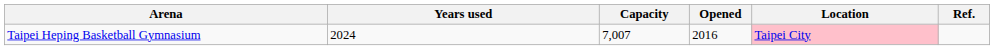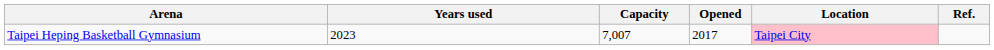Taipei Heping Basketball Gymnasium | Years used: 2024 -> 2023
Taipei Heping Basketball Gymnasium | Opened: 2016 -> 2017
